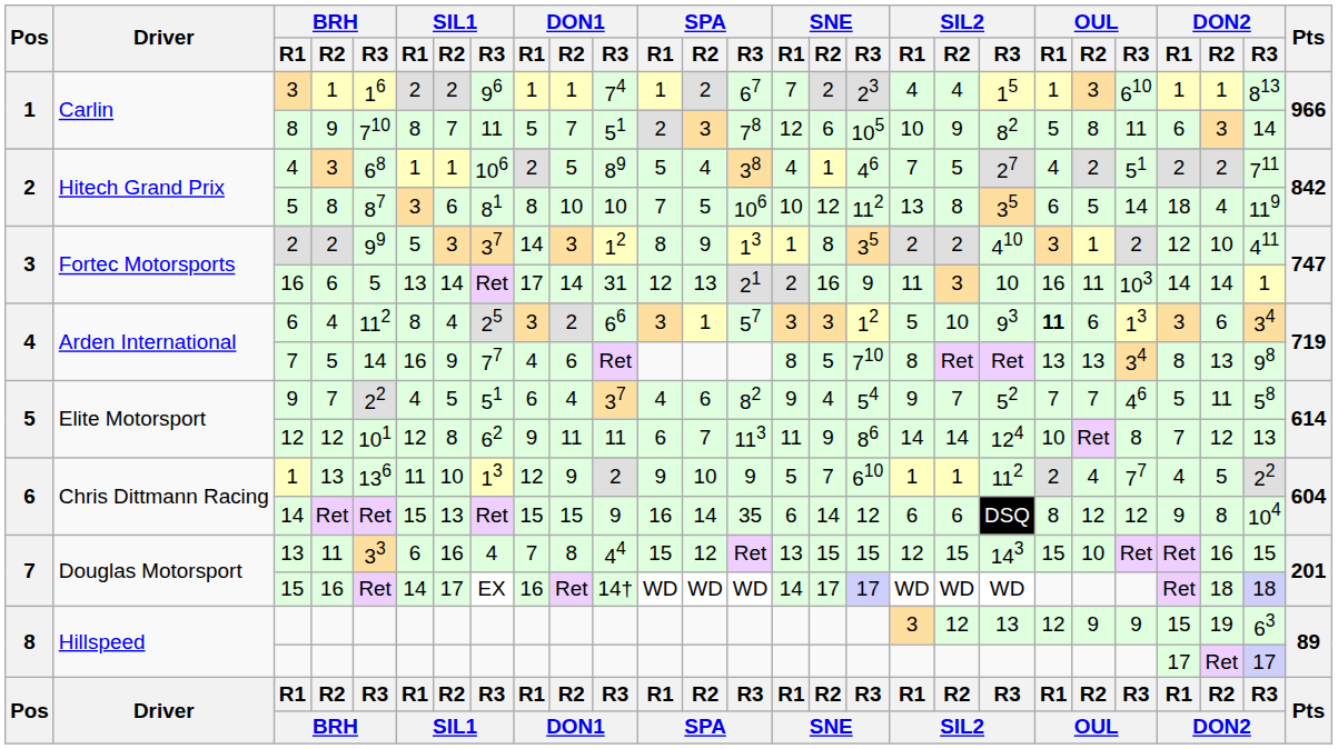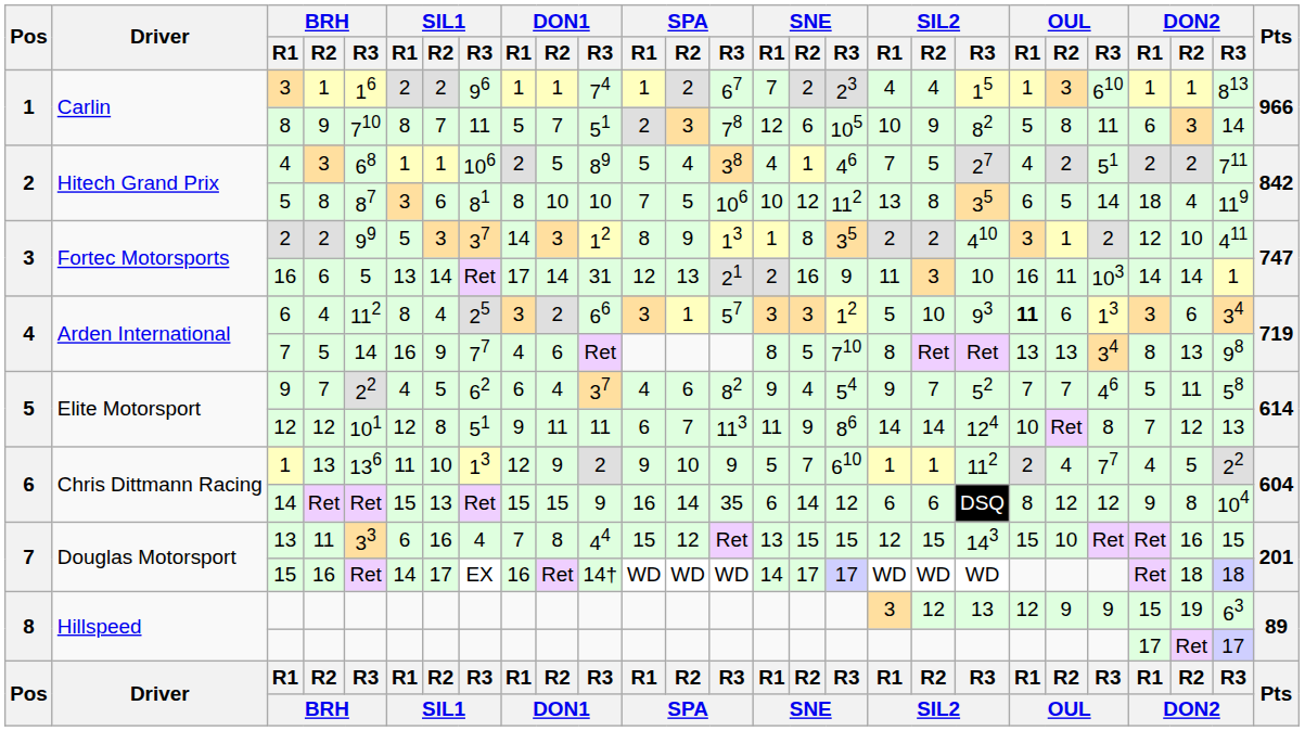row 11 | SIL1 / R3: 51 -> 62
row 12 | SIL1 / R3: 62 -> 51
